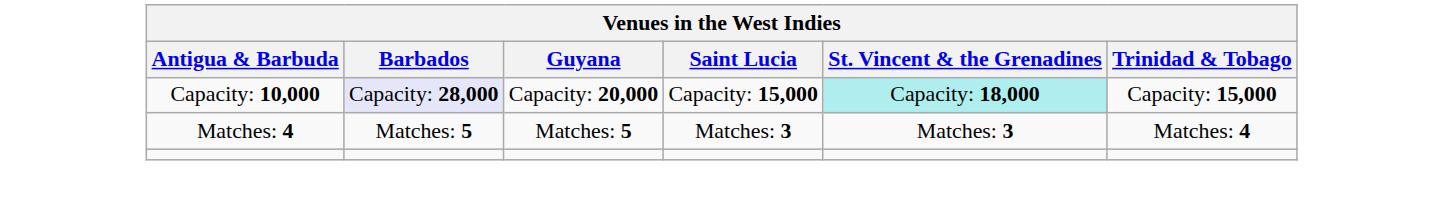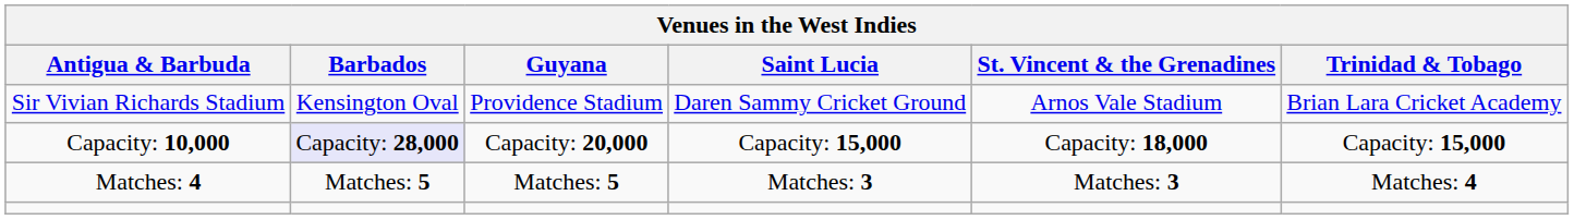+ row: Sir Vivian Richards Stadium | Kensington Oval | Providence Stadium | Daren Sammy Cricket Ground | Arnos Vale Stadium | Brian Lara Cricket Academy
Capacity: 10,000 | St. Vincent & the Grenadines: paleturquoise background -> no background
